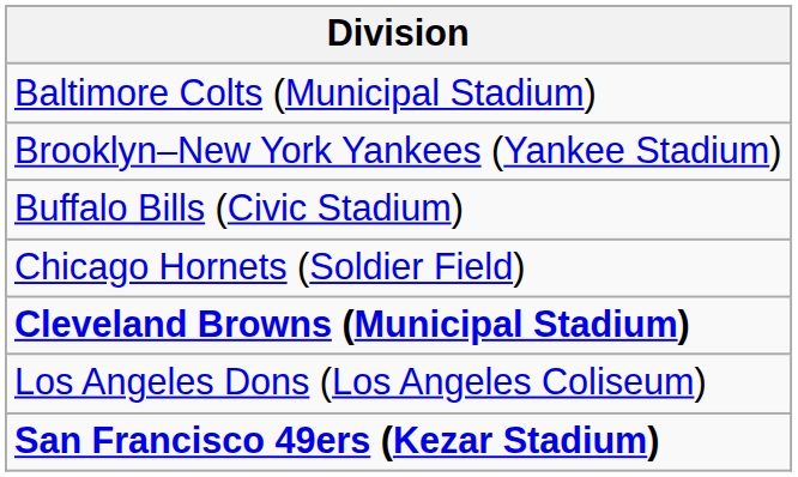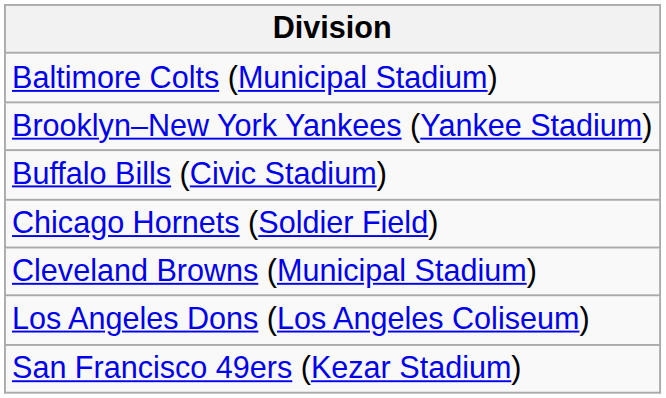row 6 | column 1: bold -> normal
row 8 | column 1: bold -> normal
